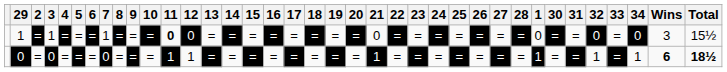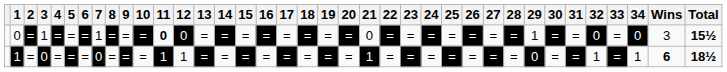columns swapped: 1 <-> 29
row 2 | Total: normal -> bold
